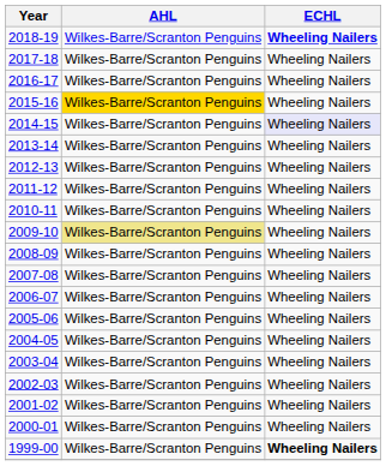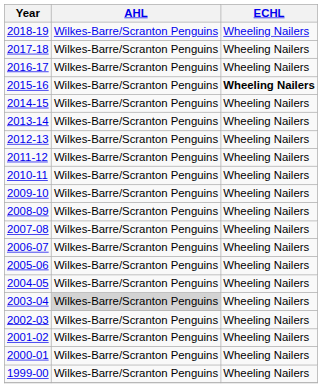2018-19 | ECHL: bold -> normal
2015-16 | AHL: gold background -> no background
2015-16 | ECHL: normal -> bold
2014-15 | ECHL: lavender background -> no background
2009-10 | AHL: khaki background -> no background
2003-04 | AHL: no background -> lightgrey background
1999-00 | ECHL: bold -> normal
